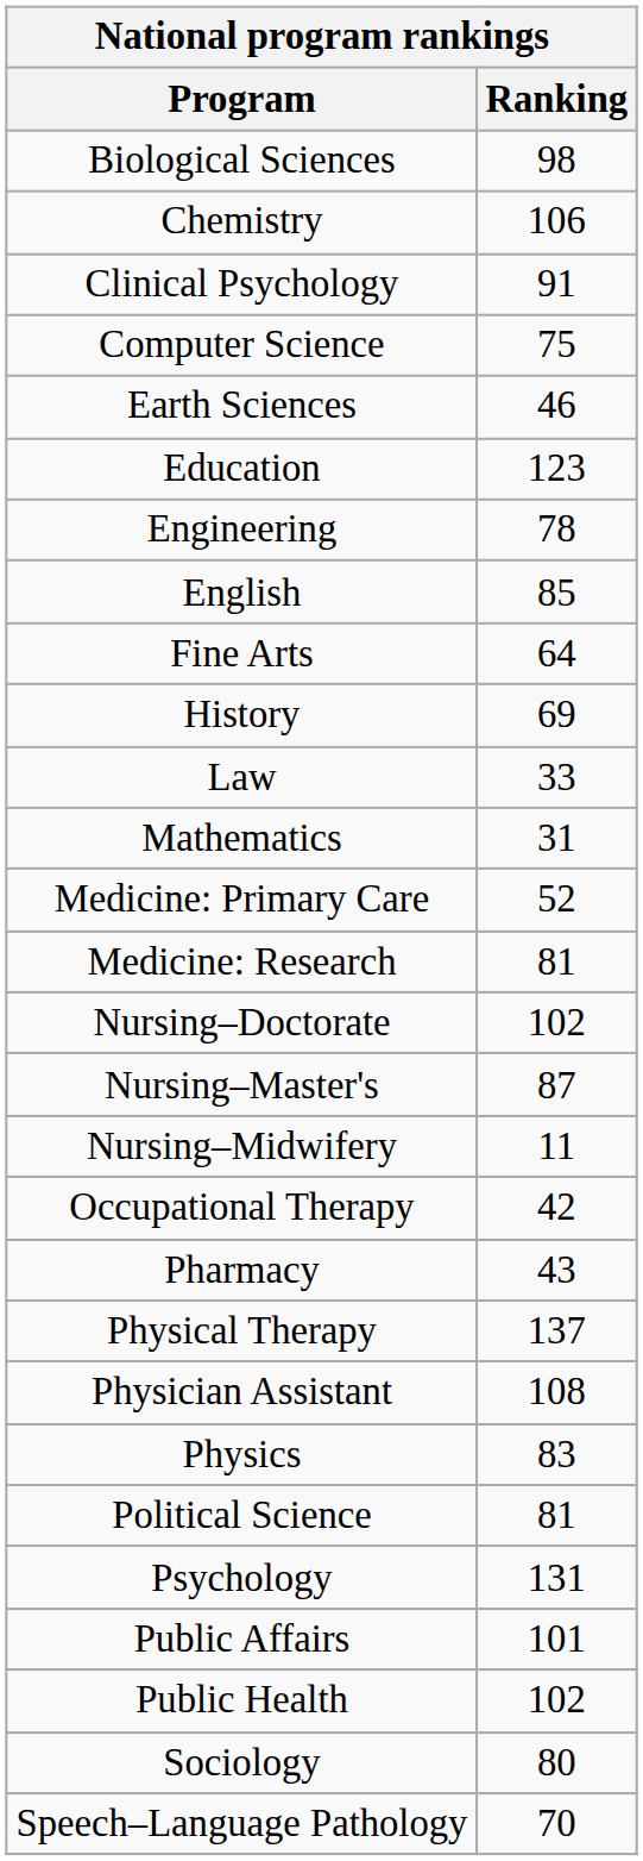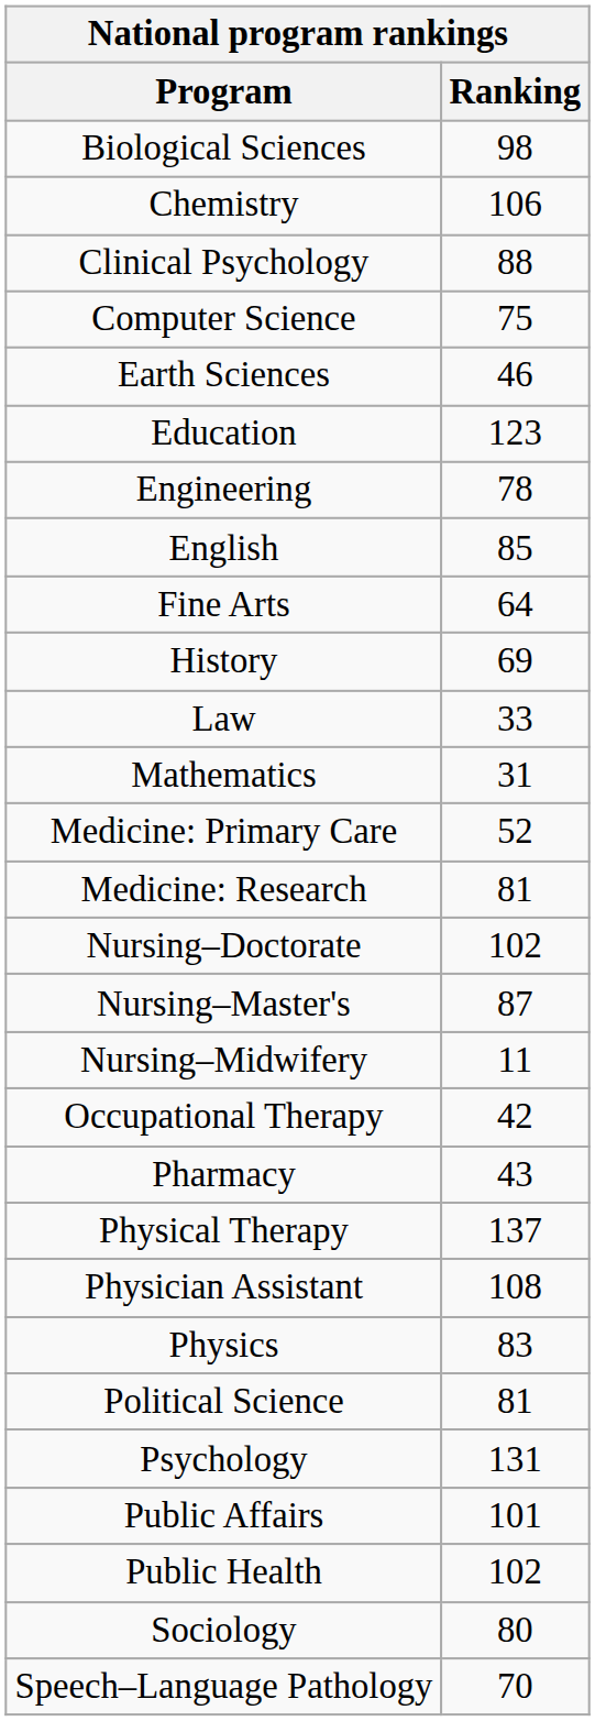Clinical Psychology | Ranking: 91 -> 88
